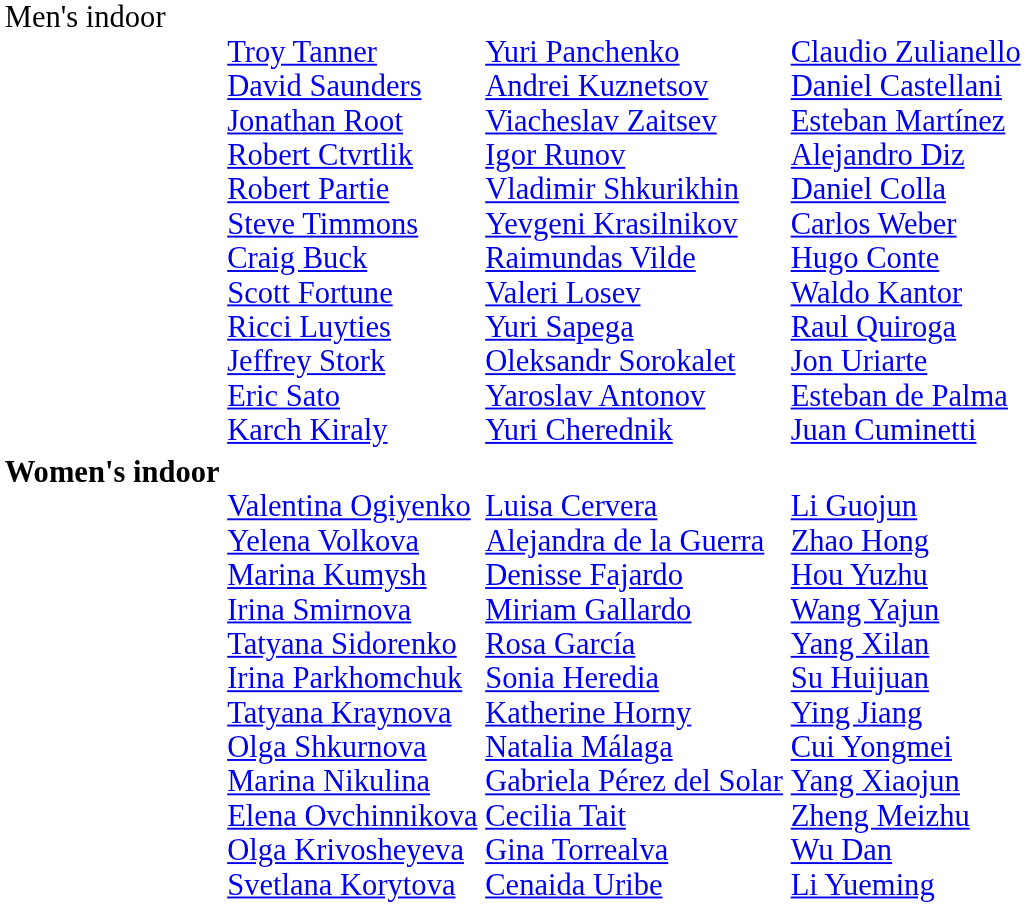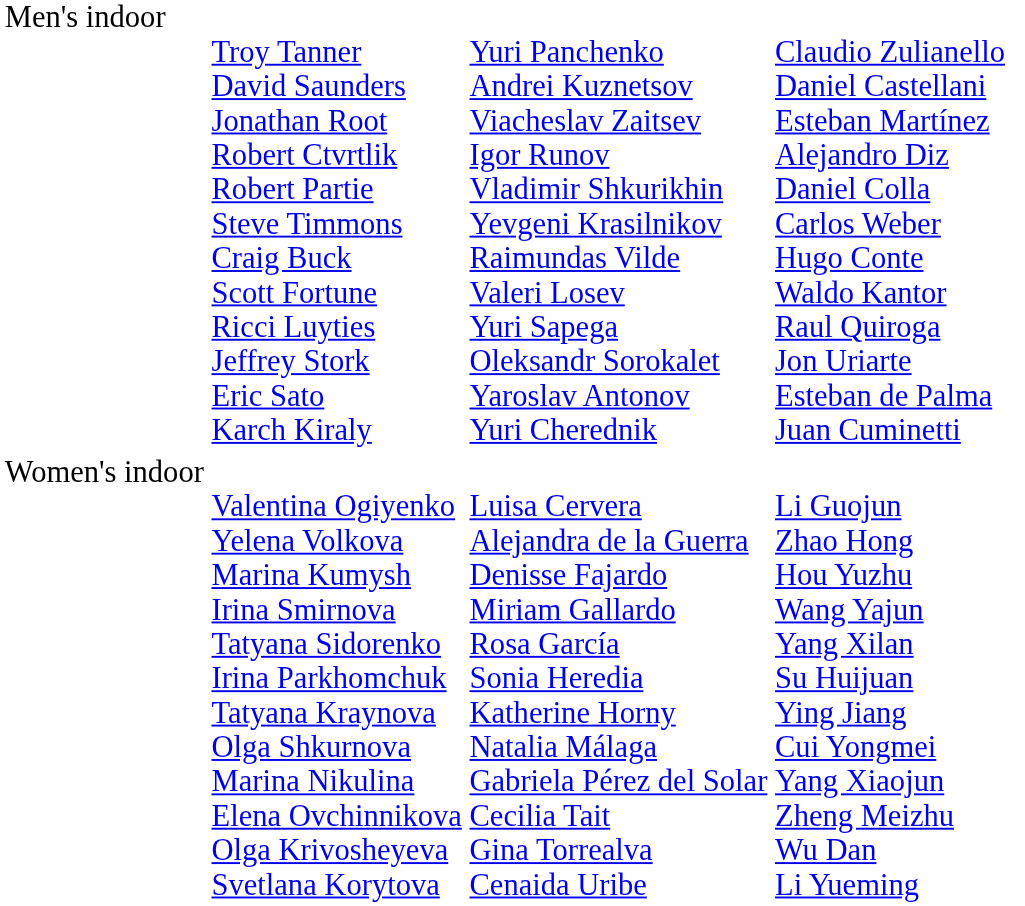Women's indoor | column 1: bold -> normal
